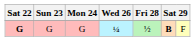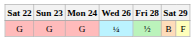row 2 | Sat 22: bold -> normal
row 2 | column 6: bold -> normal
